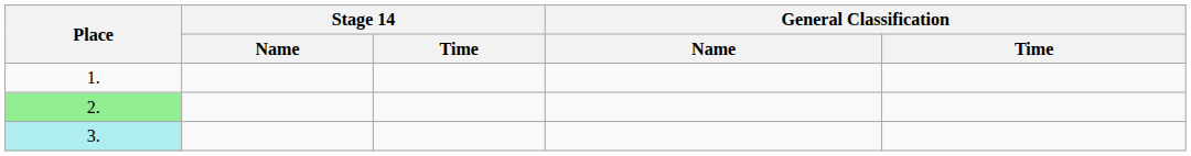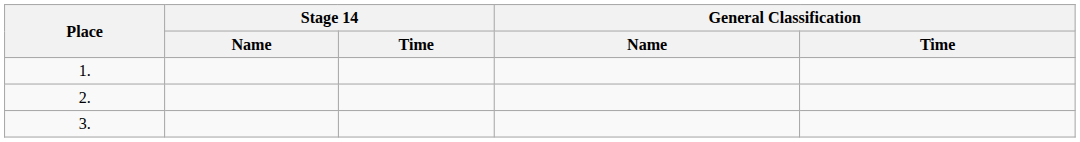2. | Place: lightgreen background -> no background
3. | Place: paleturquoise background -> no background
